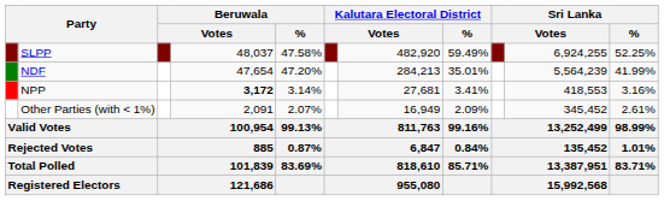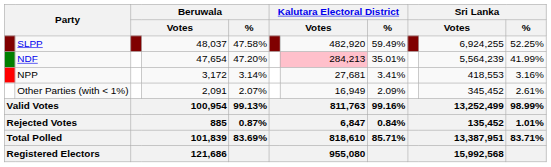NDF | column 7: no background -> pink background
NPP | column 4: bold -> normal
